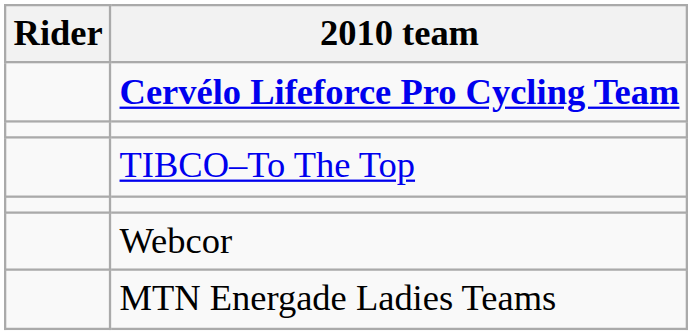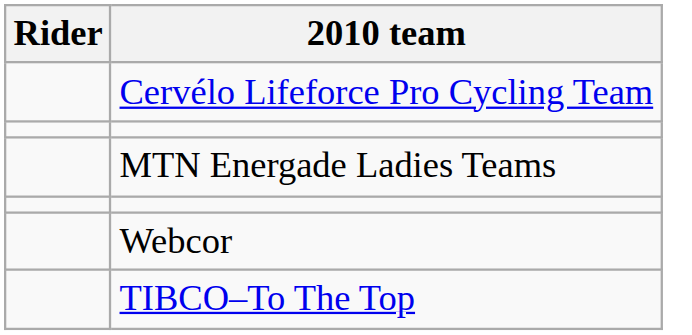row 2 | 2010 team: bold -> normal
row 4 | 2010 team: TIBCO–To The Top -> MTN Energade Ladies Teams
row 7 | 2010 team: MTN Energade Ladies Teams -> TIBCO–To The Top
